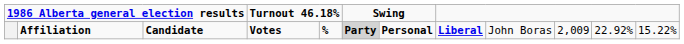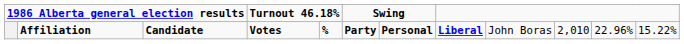Affiliation | column 6: lightgrey background -> no background
Affiliation | column 10: 2,009 -> 2,010
Affiliation | column 11: 22.92% -> 22.96%
